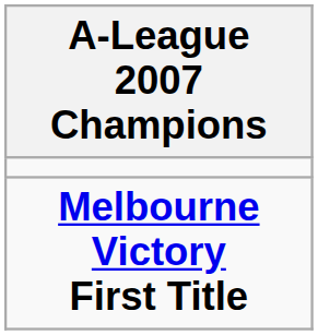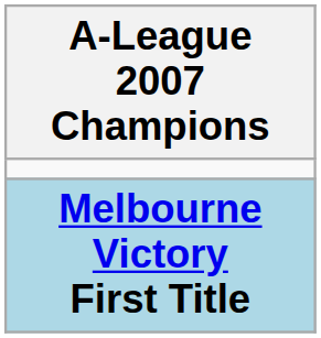row 3 | column 1: no background -> lightblue background
